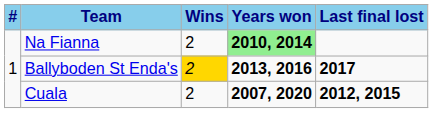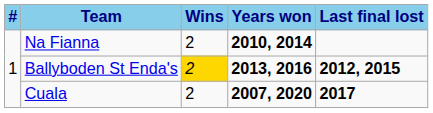Na Fianna | Years won: lightgreen background -> no background
Ballyboden St Enda's | Last final lost: 2017 -> 2012, 2015
Cuala | Last final lost: 2012, 2015 -> 2017
